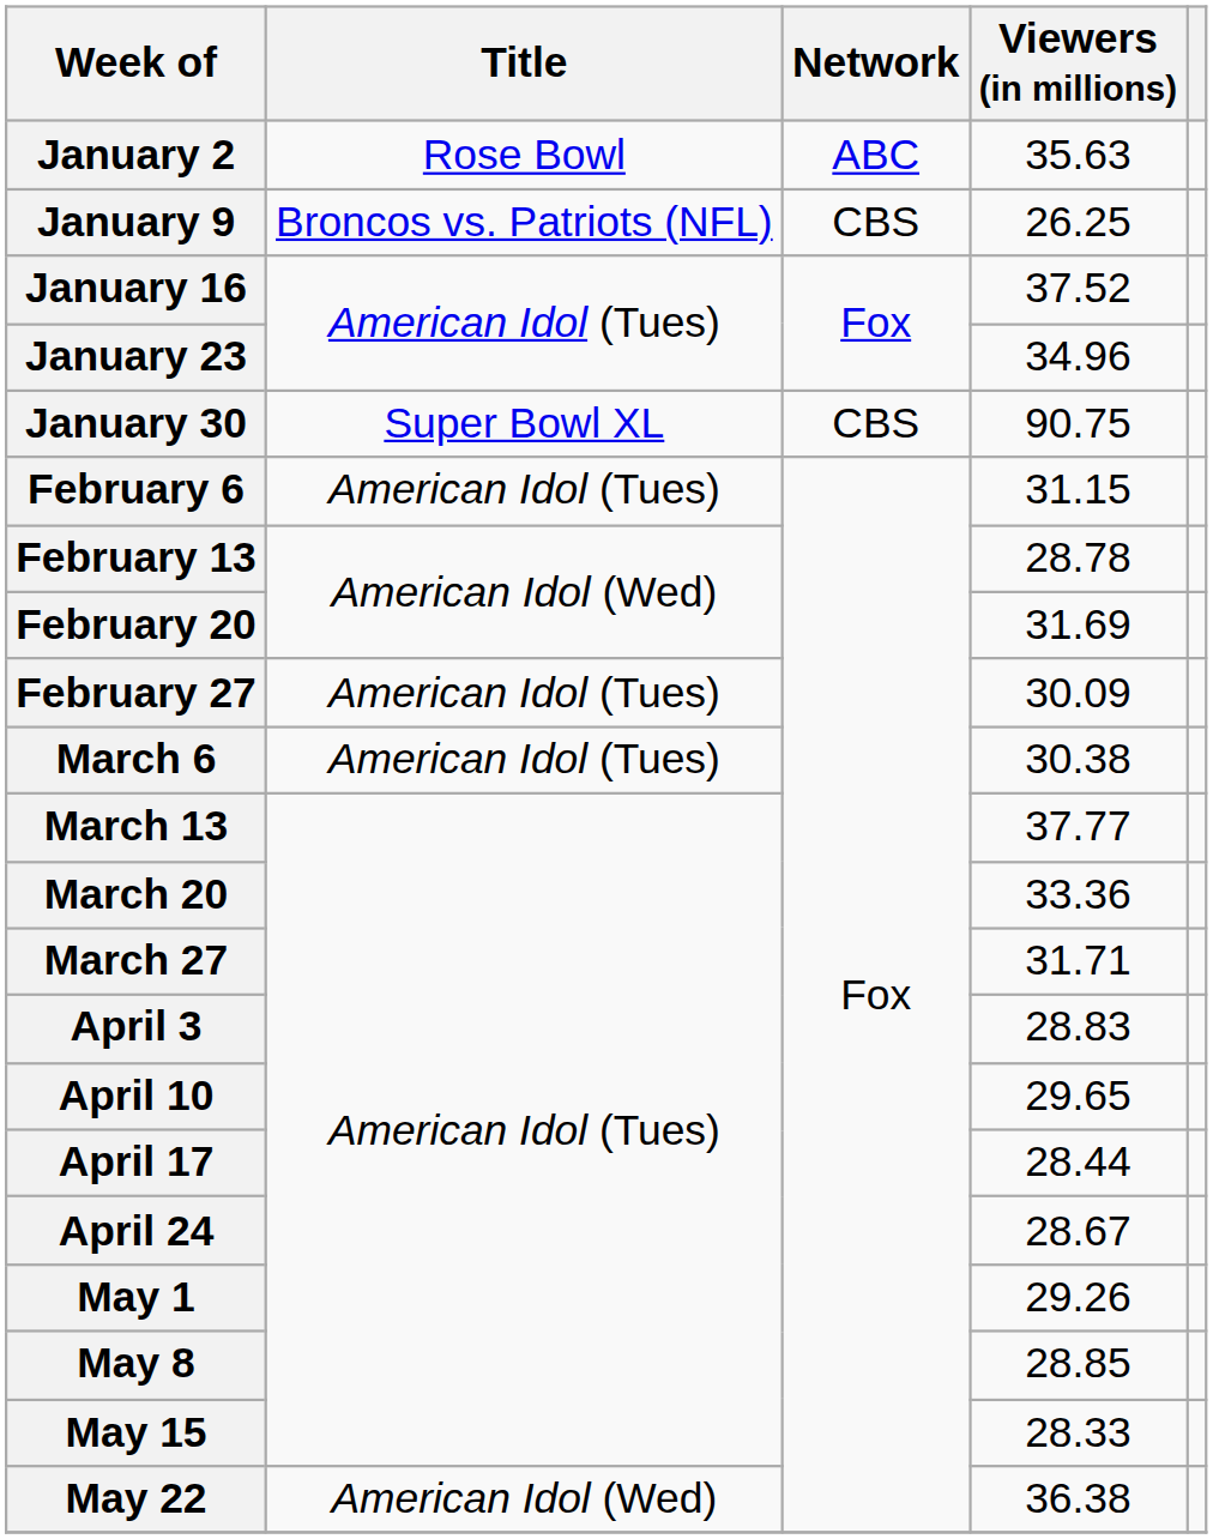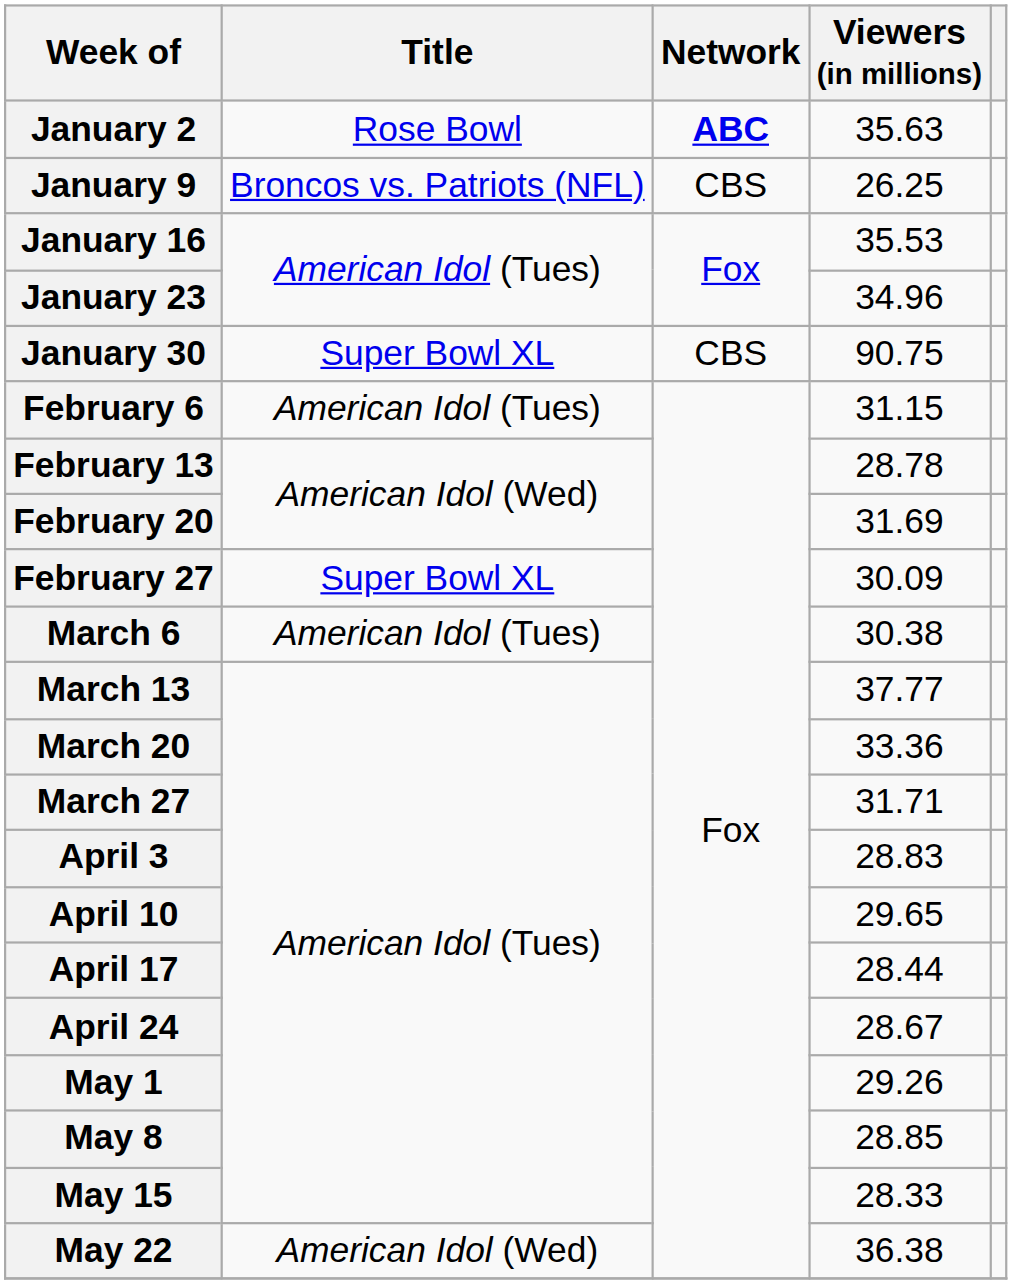January 2 | Network: normal -> bold
January 16 | Viewers (in millions): 37.52 -> 35.53
February 27 | Title: American Idol (Tues) -> Super Bowl XL
